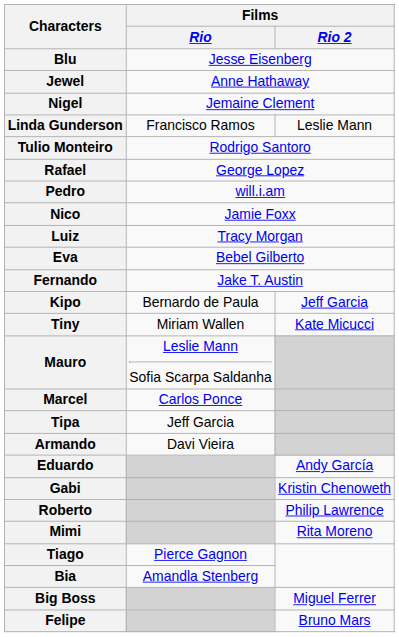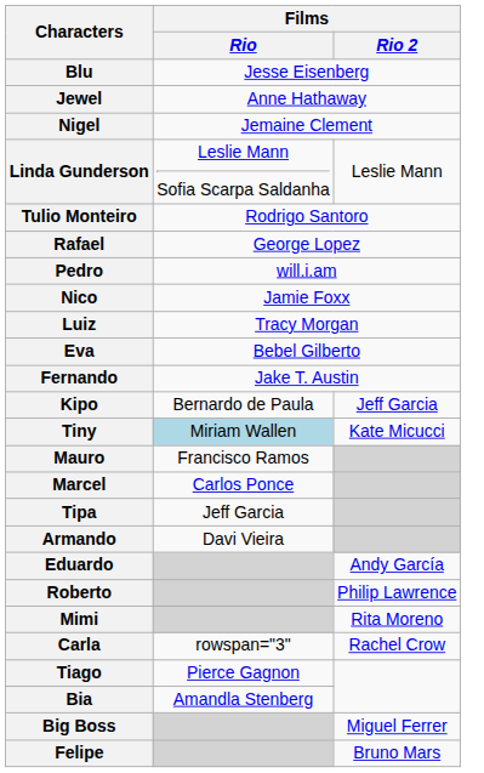Linda Gunderson | Films / Rio: Francisco Ramos -> Leslie Mann Sofia Scarpa Saldanha
Tiny | Films / Rio: no background -> lightblue background
Mauro | Films / Rio: Leslie Mann Sofia Scarpa Saldanha -> Francisco Ramos
- row: Gabi | Kristin Chenoweth
+ row: Carla | rowspan="3" | Rachel Crow
